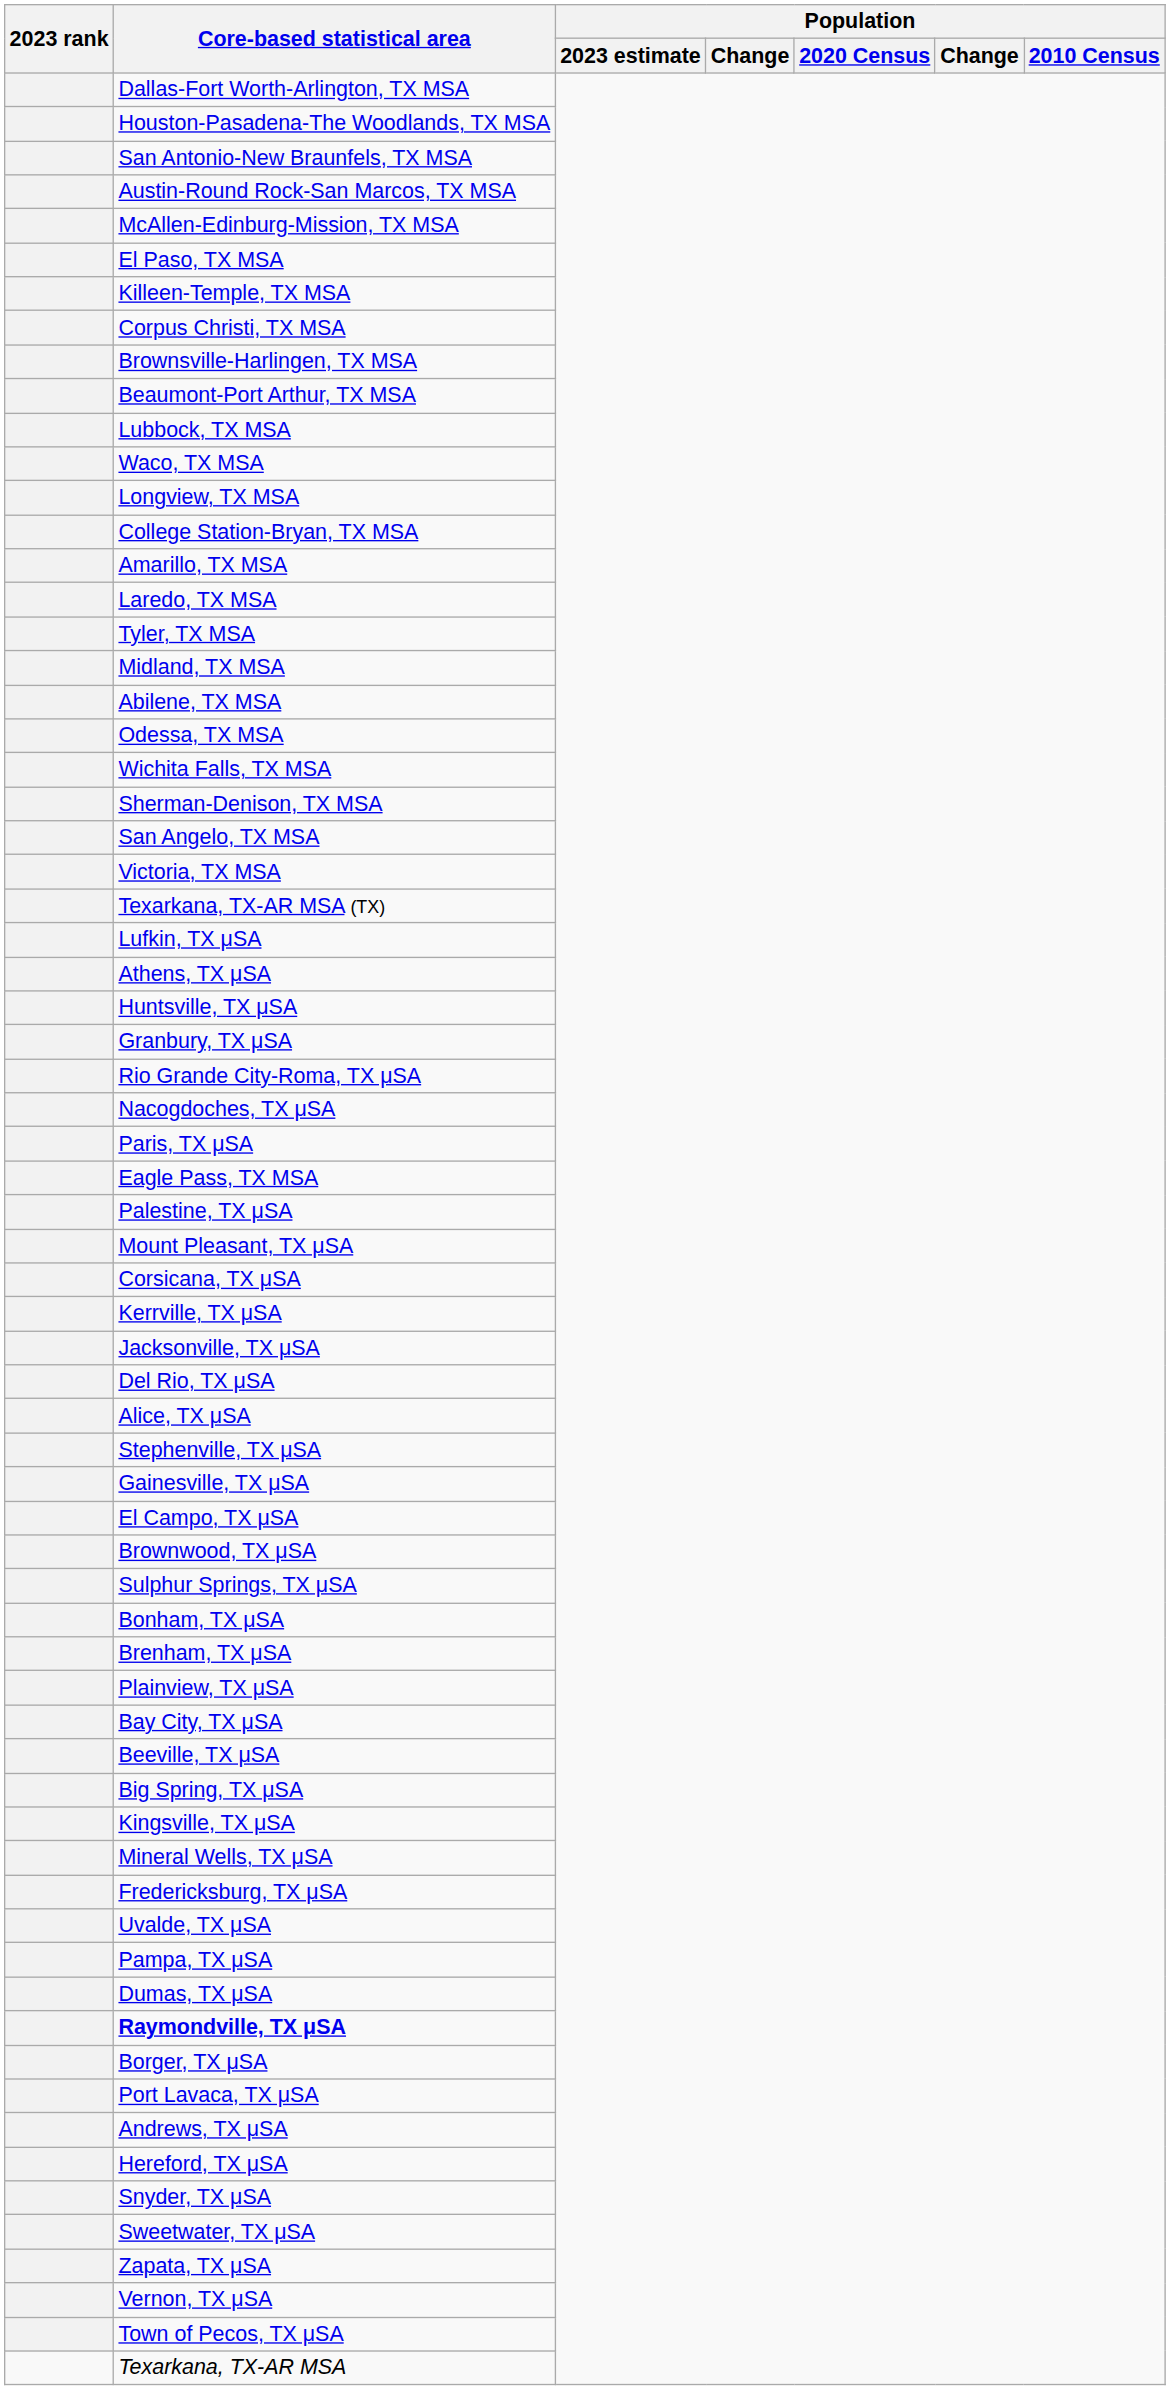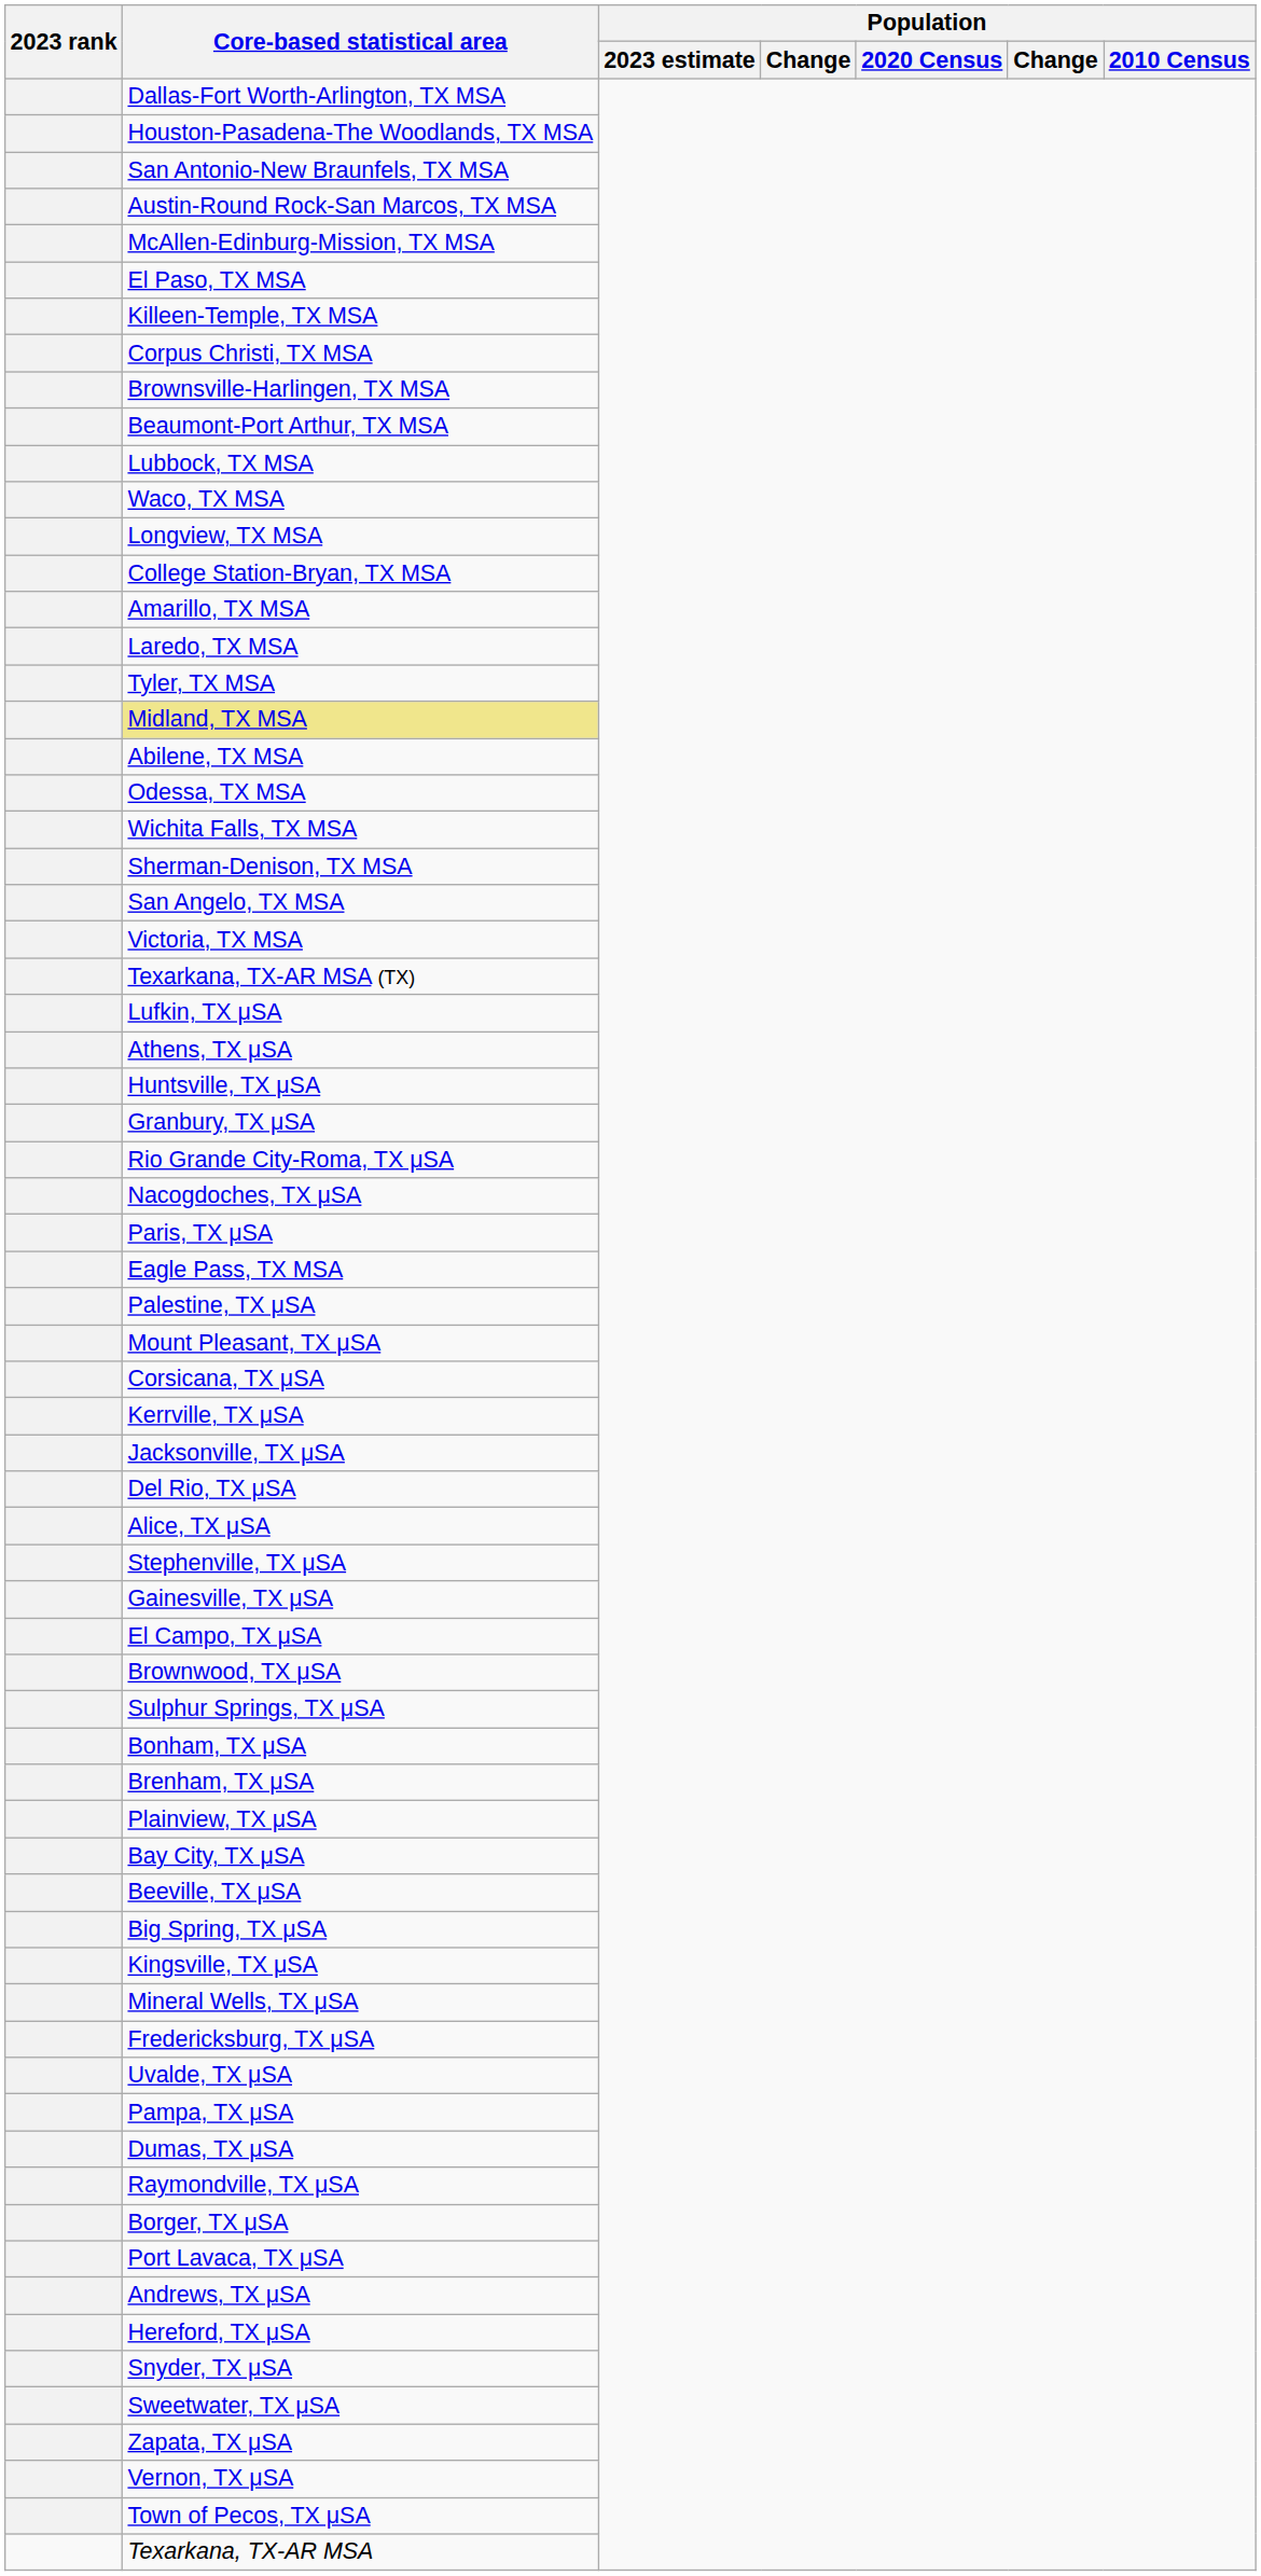Midland, TX MSA | Core-based statistical area: no background -> khaki background
Raymondville, TX μSA | Core-based statistical area: bold -> normal
